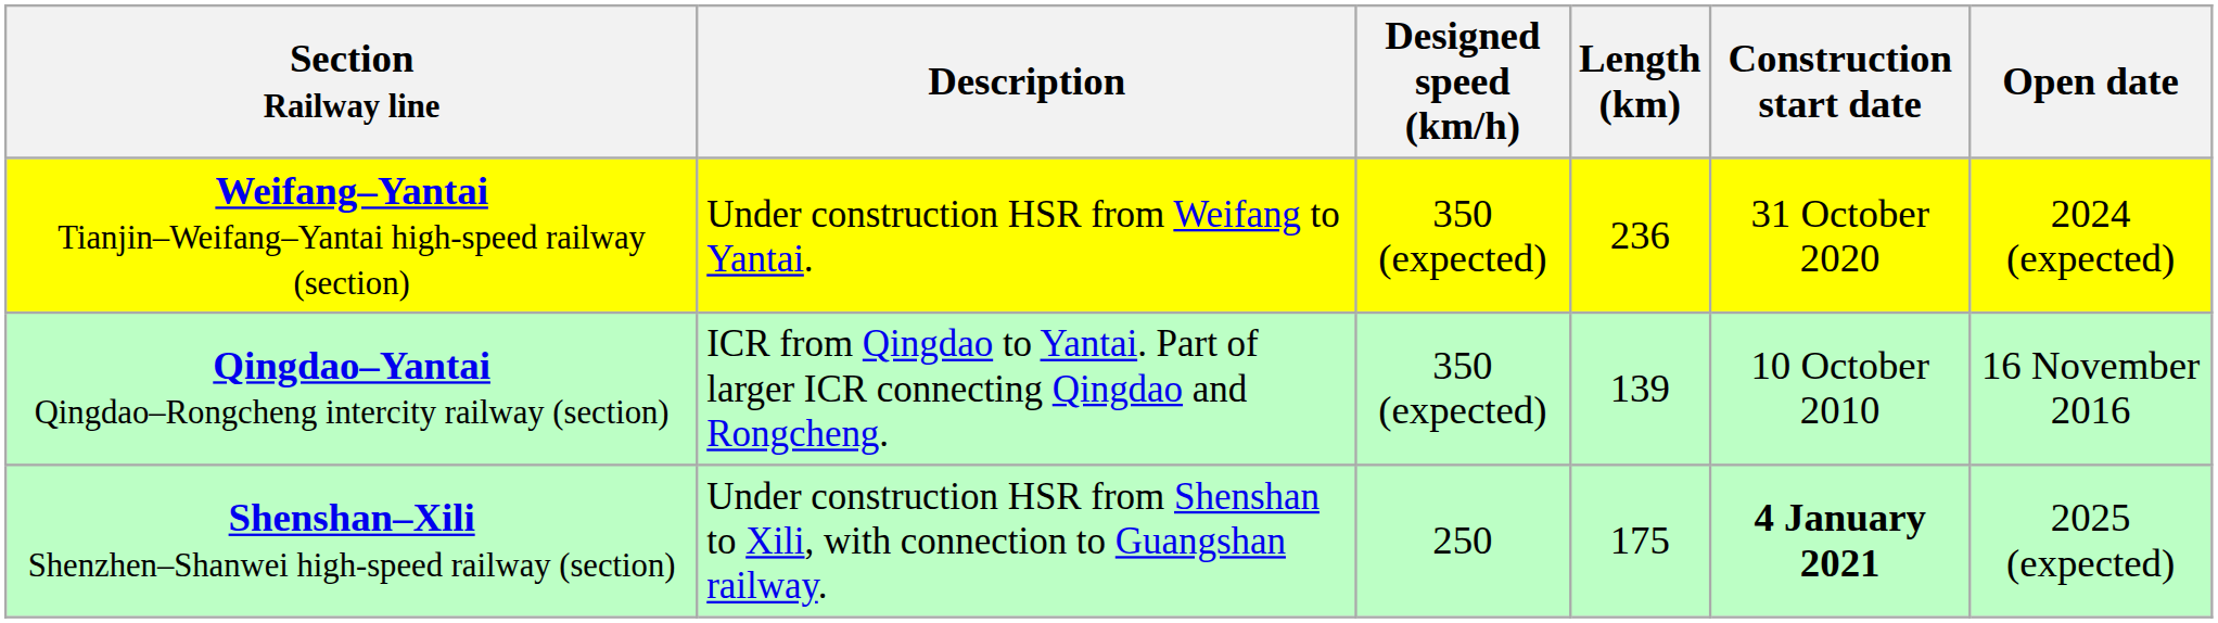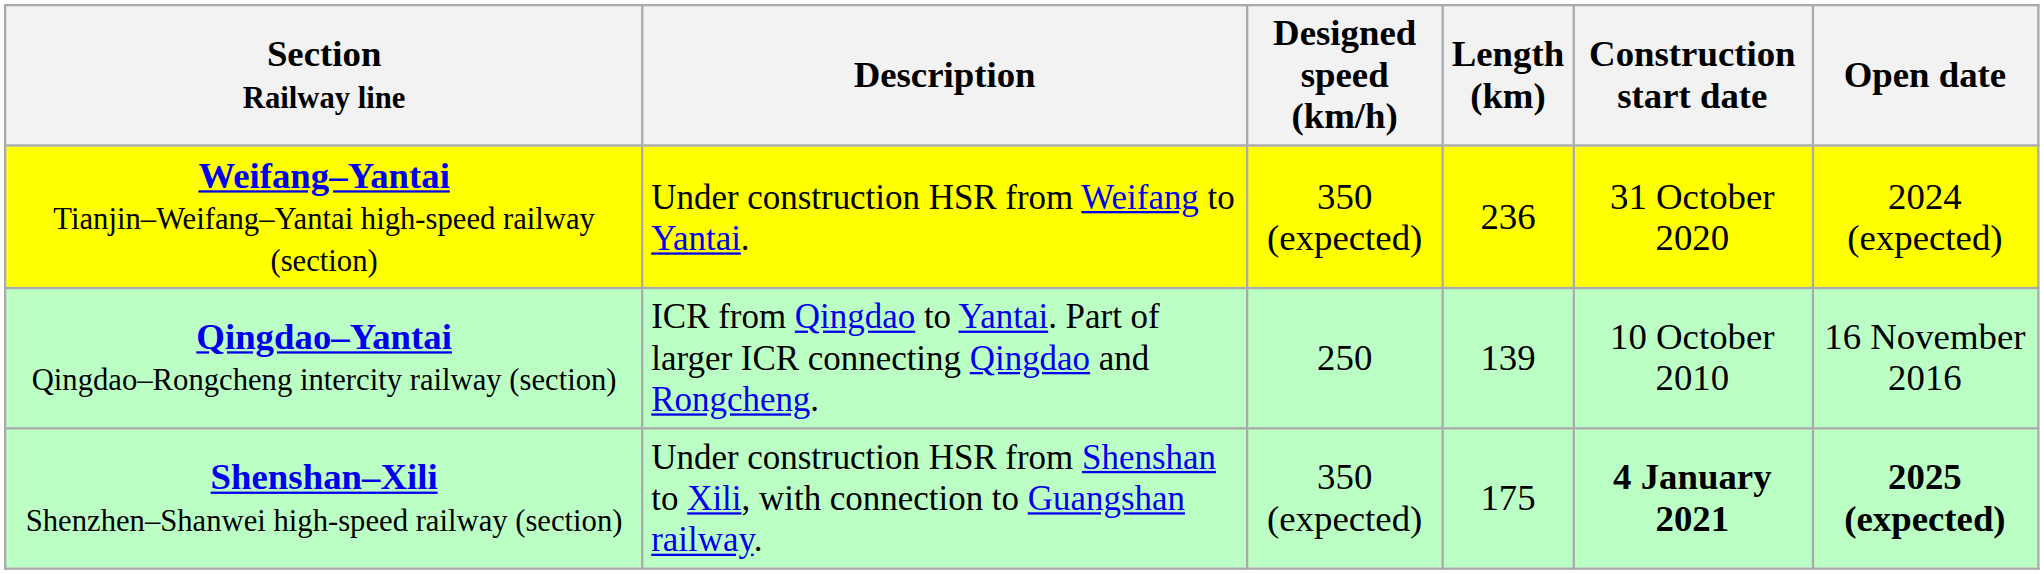Qingdao–Yantai Qingdao–Rongcheng intercity railway (section) | Designed speed (km/h): 350 (expected) -> 250
Shenshan–Xili Shenzhen–Shanwei high-speed railway (section) | Designed speed (km/h): 250 -> 350 (expected)
Shenshan–Xili Shenzhen–Shanwei high-speed railway (section) | Open date: normal -> bold
